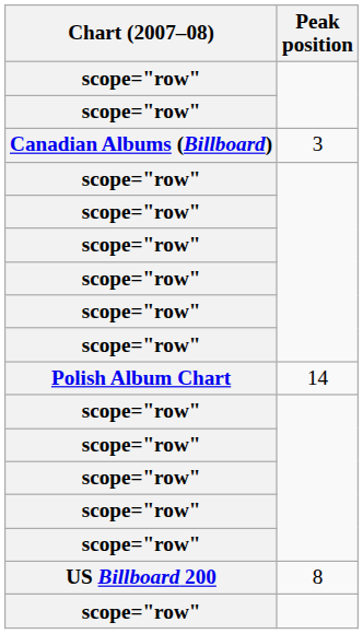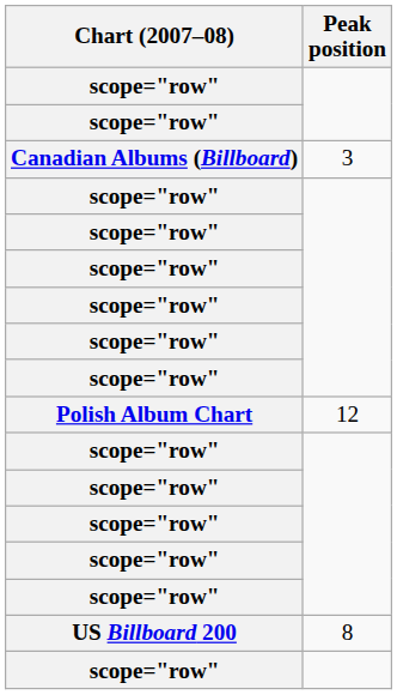Polish Album Chart | Peak position: 14 -> 12
